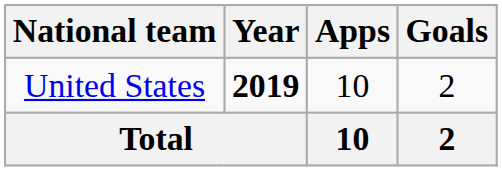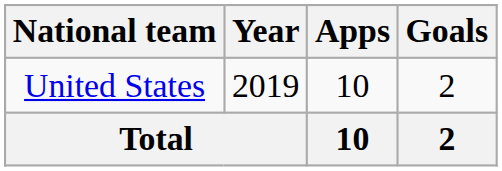United States | Year: bold -> normal
